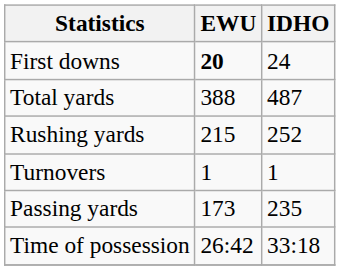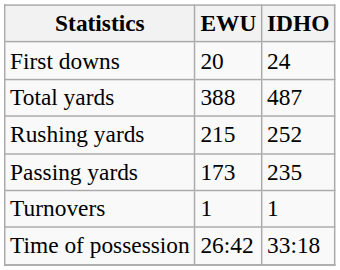First downs | EWU: bold -> normal
rows swapped: Passing yards <-> Turnovers
